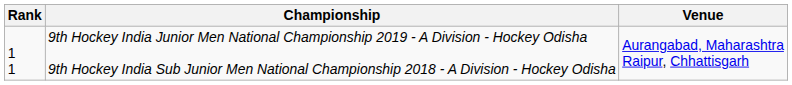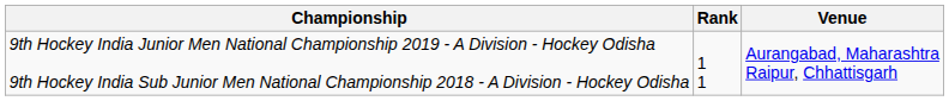columns swapped: Championship <-> Rank
